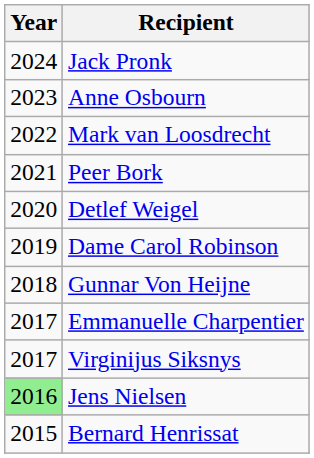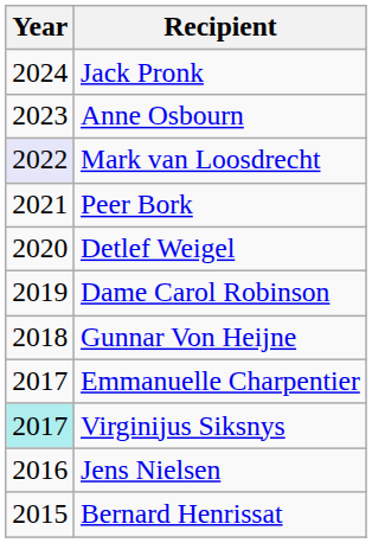Mark van Loosdrecht | Year: no background -> lavender background
Virginijus Siksnys | Year: no background -> paleturquoise background
Jens Nielsen | Year: lightgreen background -> no background
